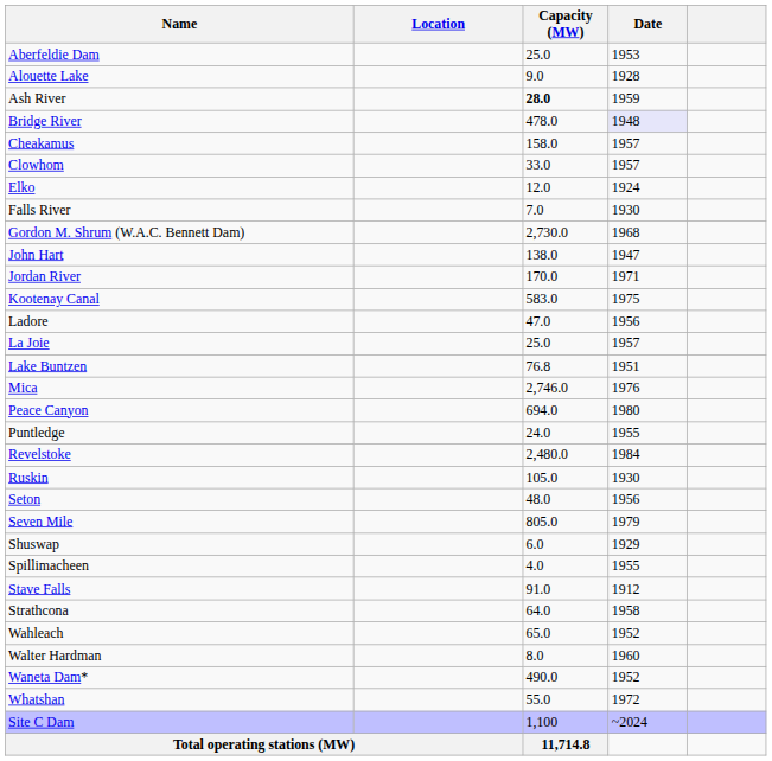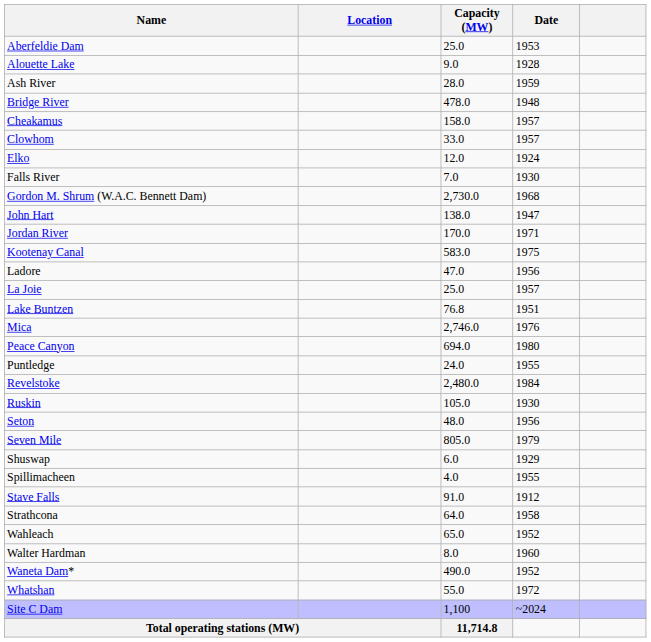Ash River | Capacity (MW): bold -> normal
Bridge River | Date: lavender background -> no background
